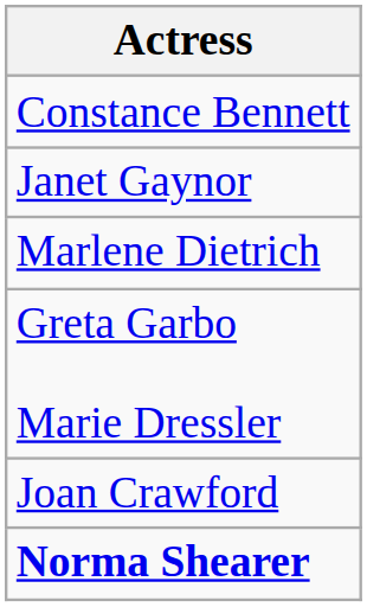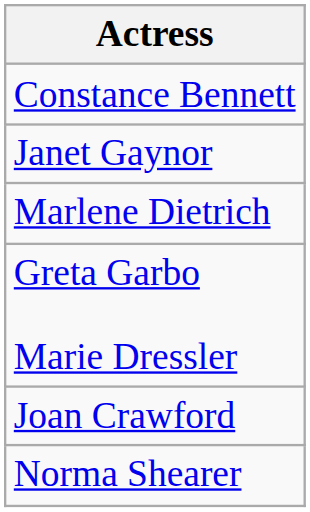row 7 | column 1: bold -> normal
